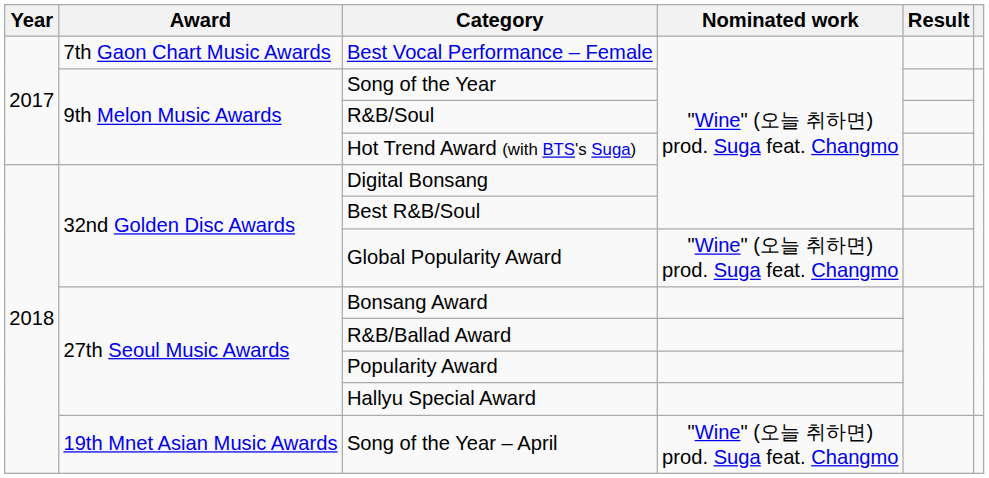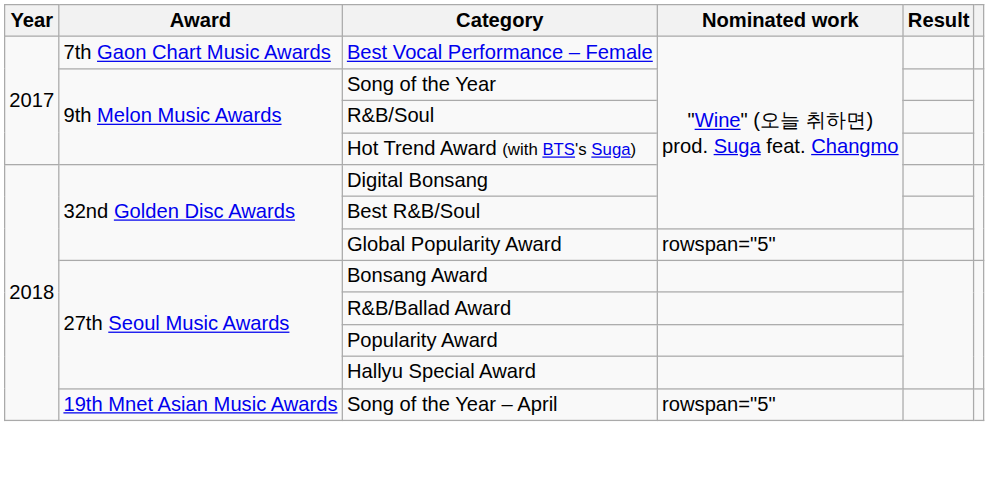Global Popularity Award | Nominated work: "Wine" (오늘 취하면) prod. Suga feat. Changmo -> rowspan="5"
Song of the Year – April | Nominated work: "Wine" (오늘 취하면) prod. Suga feat. Changmo -> rowspan="5"
